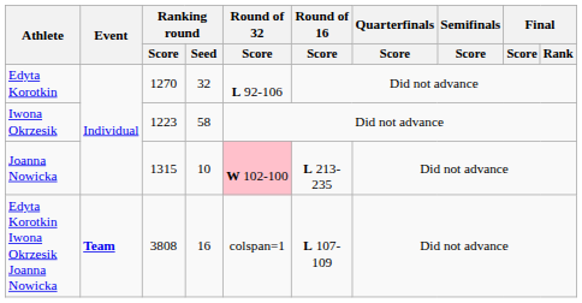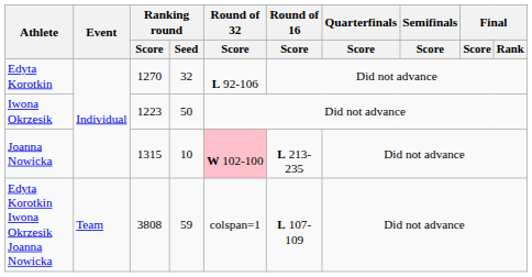Iwona Okrzesik | Ranking round / Seed: 58 -> 50
Edyta Korotkin Iwona Okrzesik Joanna Nowicka | Event: bold -> normal
Edyta Korotkin Iwona Okrzesik Joanna Nowicka | Ranking round / Seed: 16 -> 59
